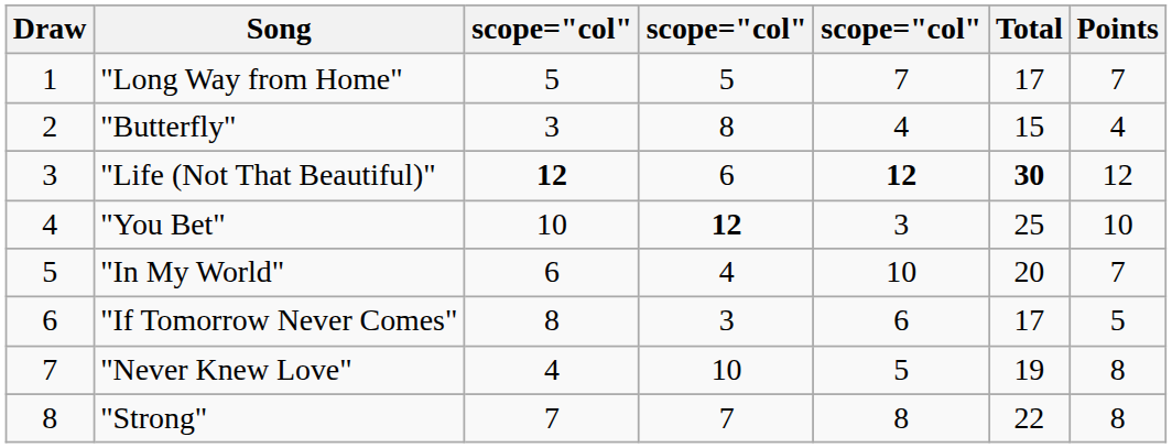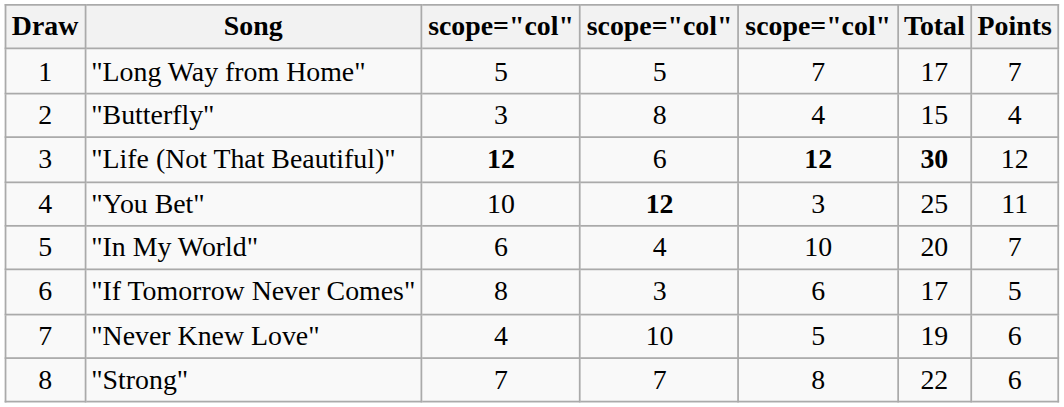"You Bet" | Points: 10 -> 11
"Never Knew Love" | Points: 8 -> 6
"Strong" | Points: 8 -> 6
